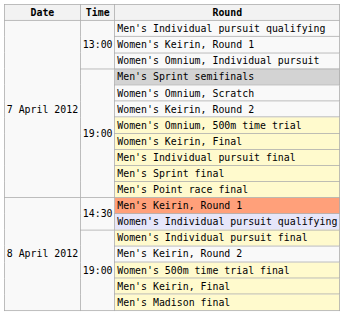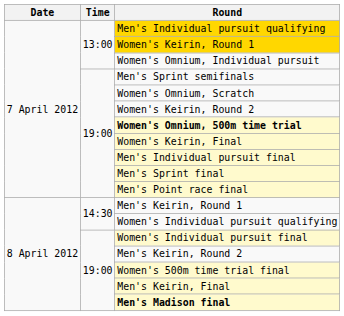Men's Individual pursuit qualifying | Round: no background -> gold background
Women's Keirin, Round 1 | Round: no background -> gold background
Men's Sprint semifinals | Round: lightgrey background -> no background
Women's Omnium, 500m time trial | Round: normal -> bold
Men's Keirin, Round 1 | Round: lightsalmon background -> no background
Women's Individual pursuit qualifying | Round: lavender background -> no background
Men's Madison final | Round: normal -> bold
